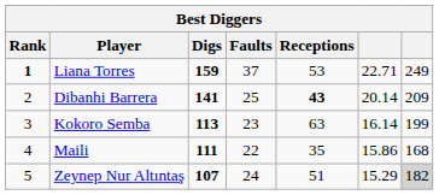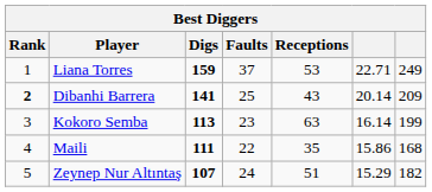Liana Torres | Rank: bold -> normal
Dibanhi Barrera | Rank: normal -> bold
Dibanhi Barrera | Receptions: bold -> normal
Zeynep Nur Altıntaş | column 7: lightgrey background -> no background
